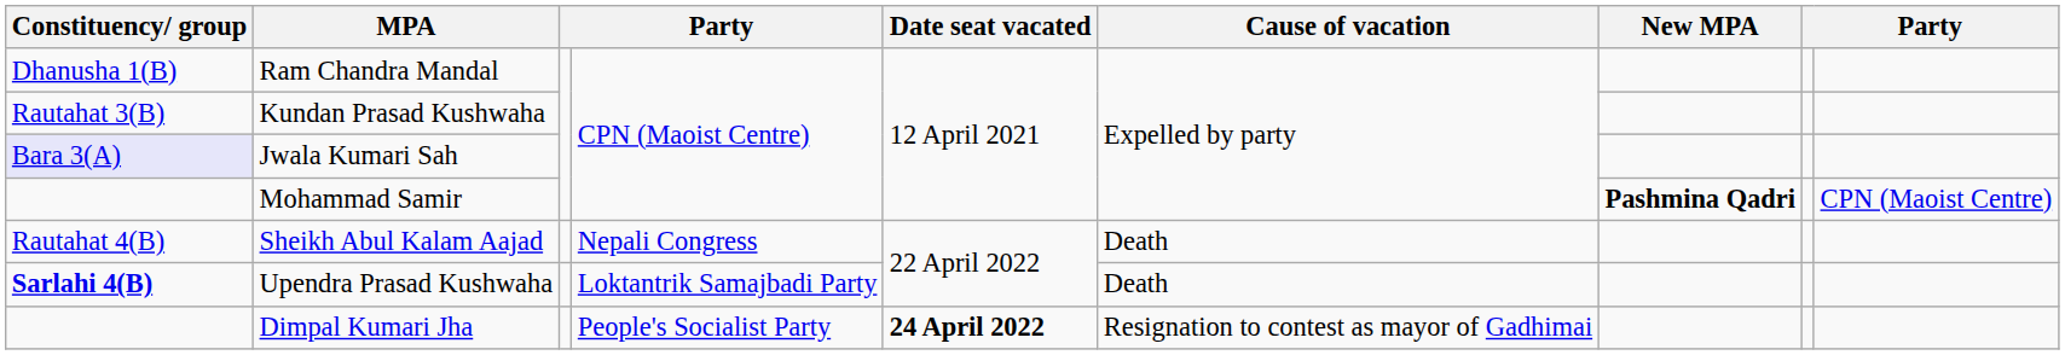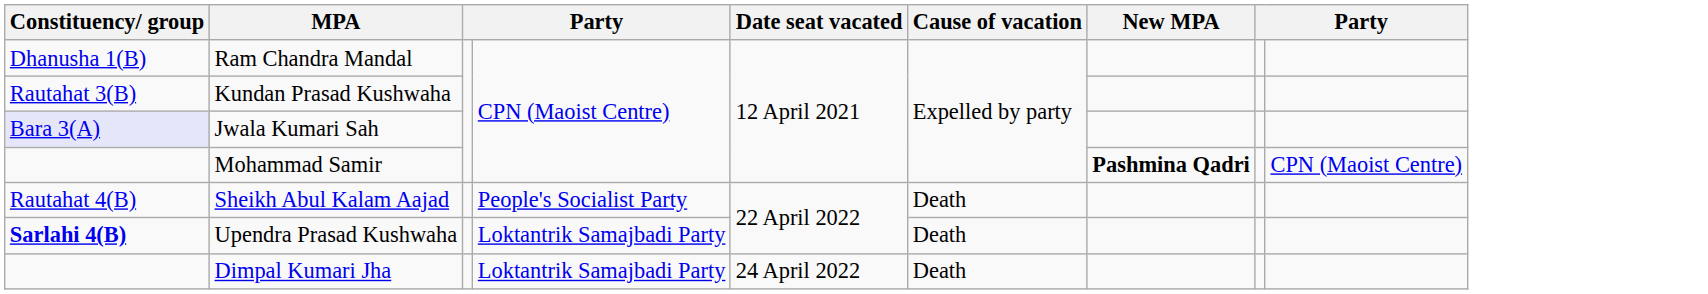Sheikh Abul Kalam Aajad | column 4: Nepali Congress -> People's Socialist Party
Dimpal Kumari Jha | column 4: People's Socialist Party -> Loktantrik Samajbadi Party
Dimpal Kumari Jha | Date seat vacated: bold -> normal
Dimpal Kumari Jha | Cause of vacation: Resignation to contest as mayor of Gadhimai -> Death
